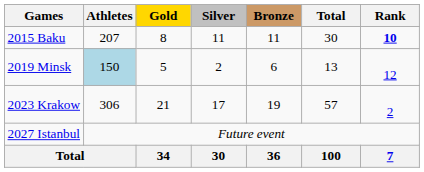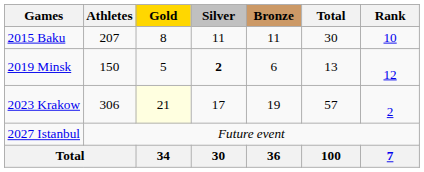2015 Baku | Rank: bold -> normal
2019 Minsk | Athletes: lightblue background -> no background
2019 Minsk | Silver: normal -> bold
2023 Krakow | Gold: no background -> lightyellow background
